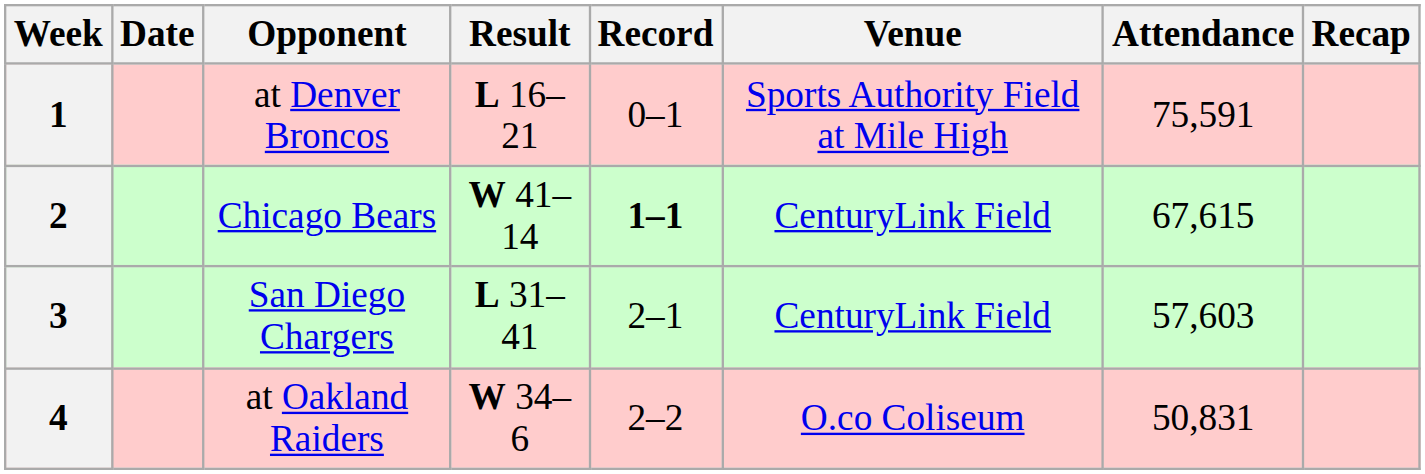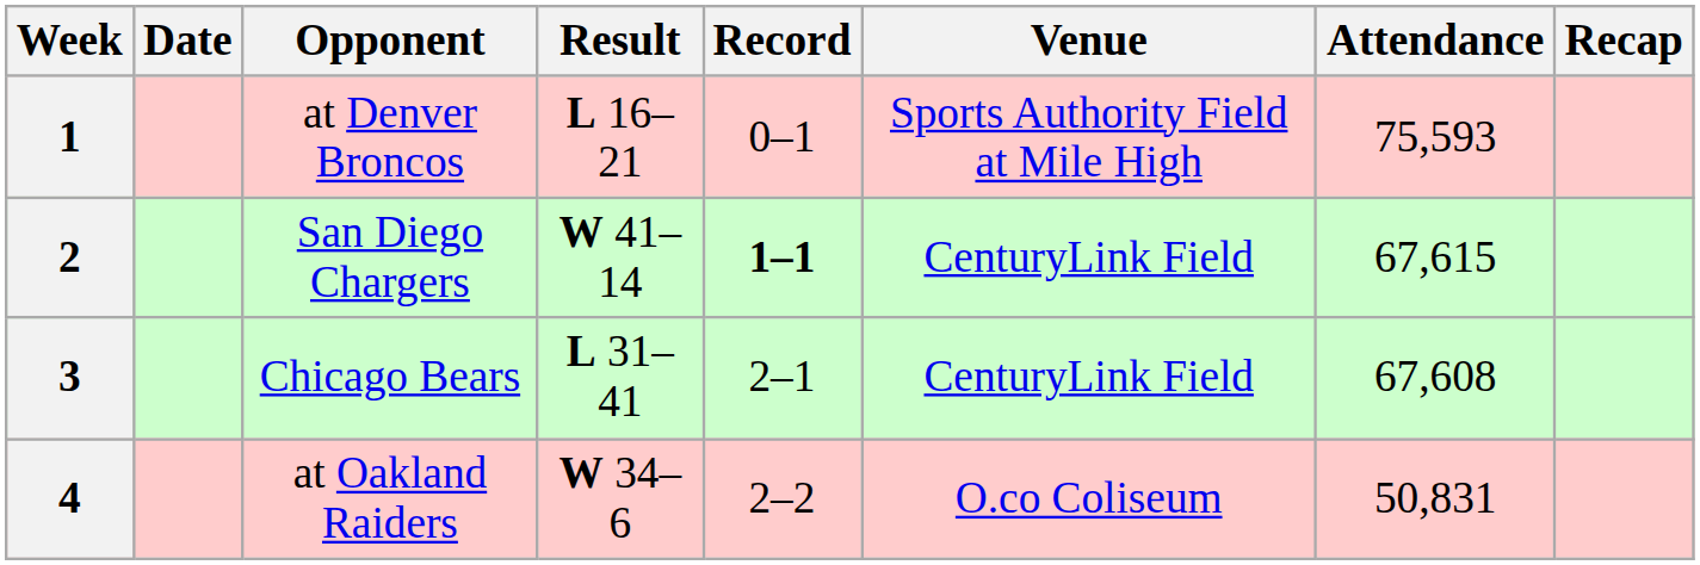1 | Attendance: 75,591 -> 75,593
2 | Opponent: Chicago Bears -> San Diego Chargers
3 | Opponent: San Diego Chargers -> Chicago Bears
3 | Attendance: 57,603 -> 67,608
